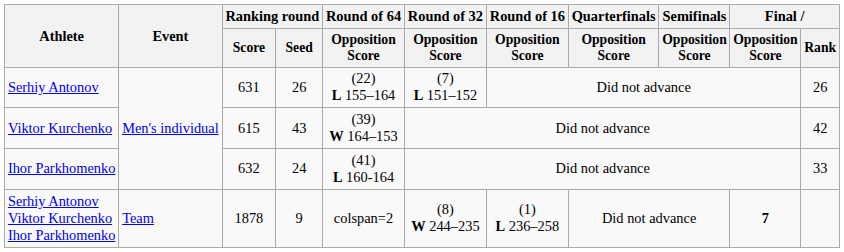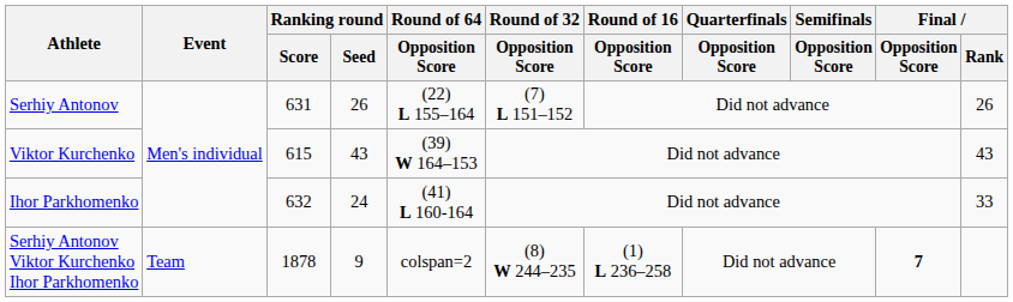Viktor Kurchenko | Final / Rank: 42 -> 43
